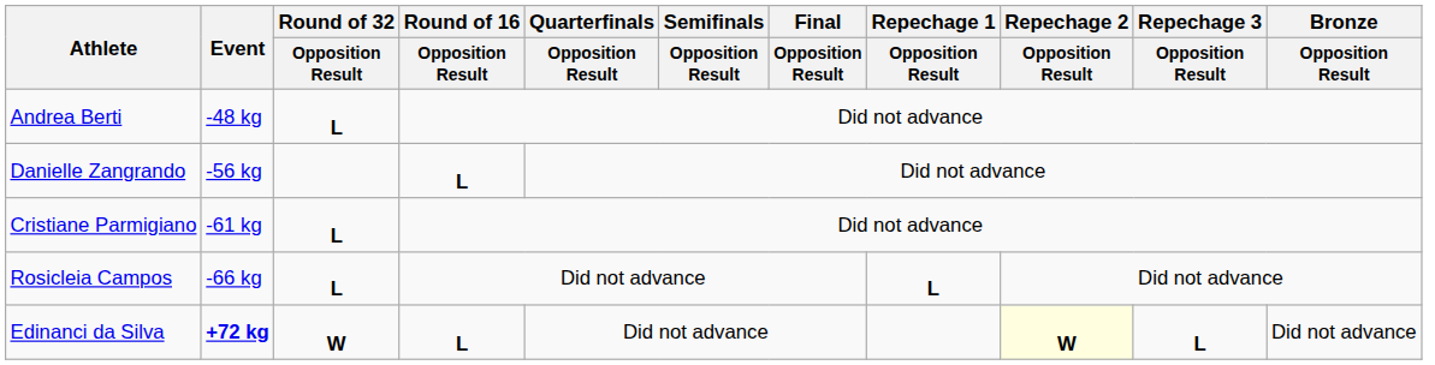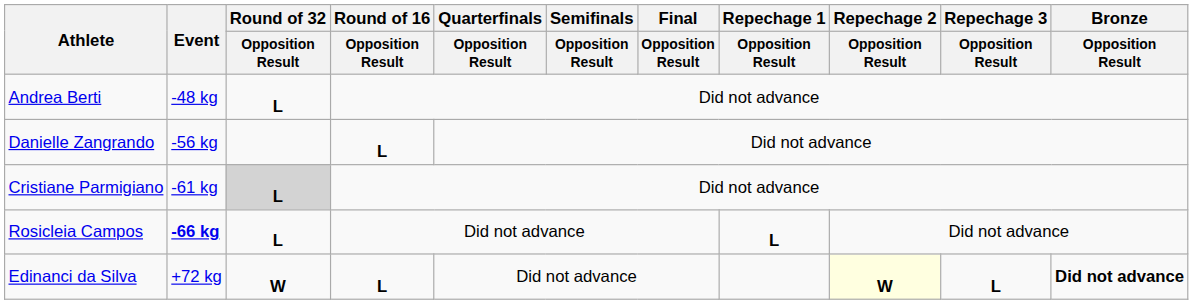Cristiane Parmigiano | Round of 32 / Opposition Result: no background -> lightgrey background
Rosicleia Campos | Event: normal -> bold
Edinanci da Silva | Event: bold -> normal
Edinanci da Silva | Bronze / Opposition Result: normal -> bold
